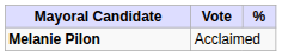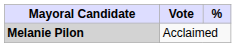Melanie Pilon | Mayoral Candidate: no background -> lightgrey background
